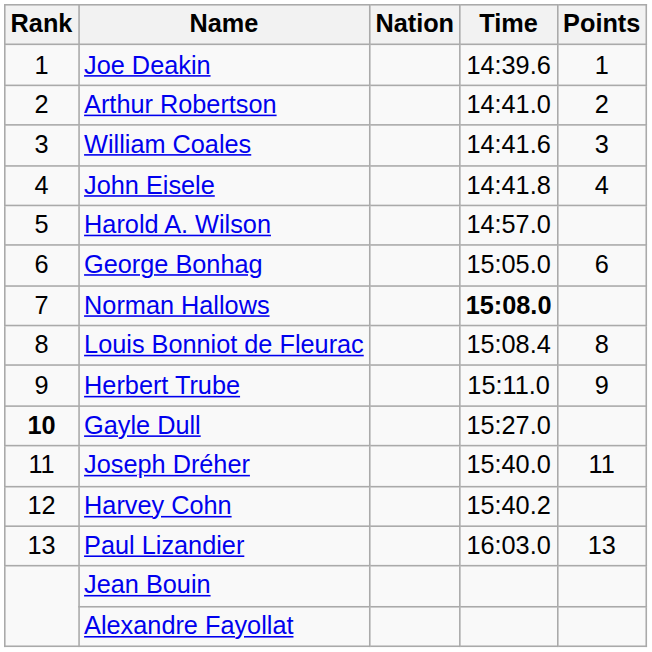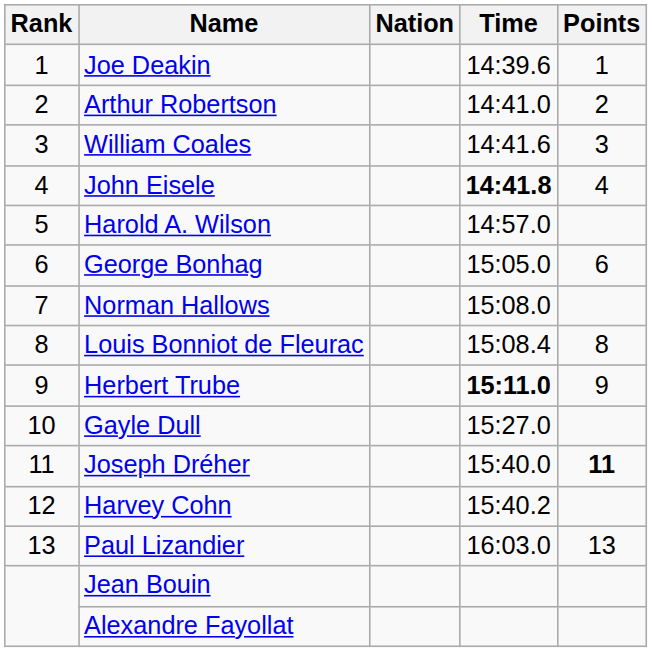John Eisele | Time: normal -> bold
Norman Hallows | Time: bold -> normal
Herbert Trube | Time: normal -> bold
Gayle Dull | Rank: bold -> normal
Joseph Dréher | Points: normal -> bold
